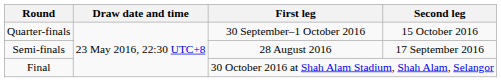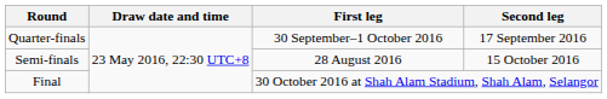Quarter-finals | Second leg: 15 October 2016 -> 17 September 2016
Semi-finals | Second leg: 17 September 2016 -> 15 October 2016
